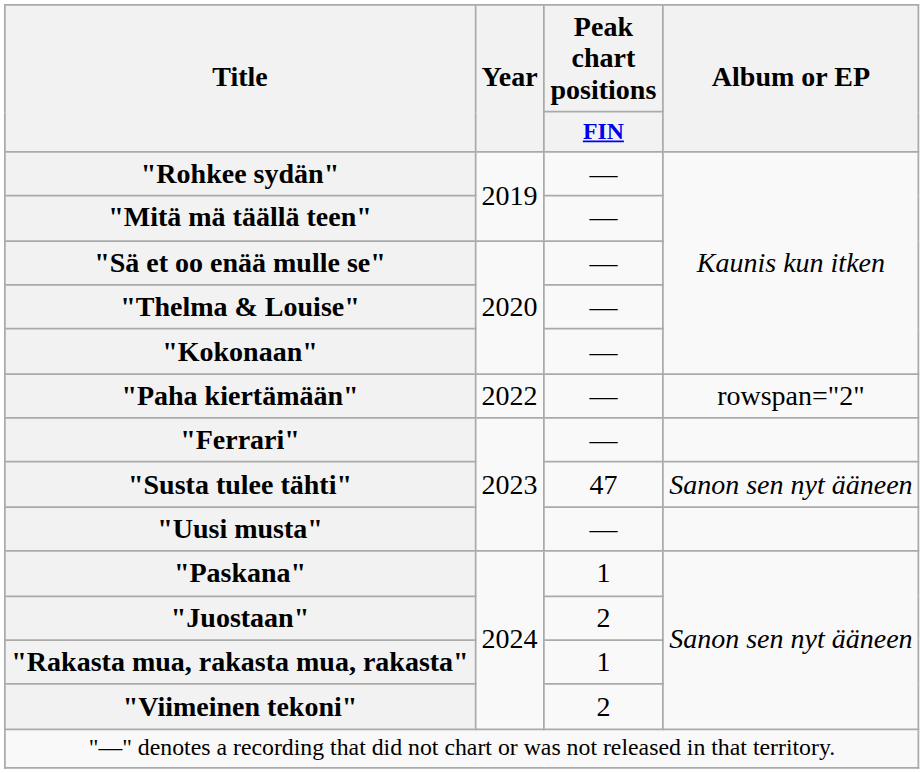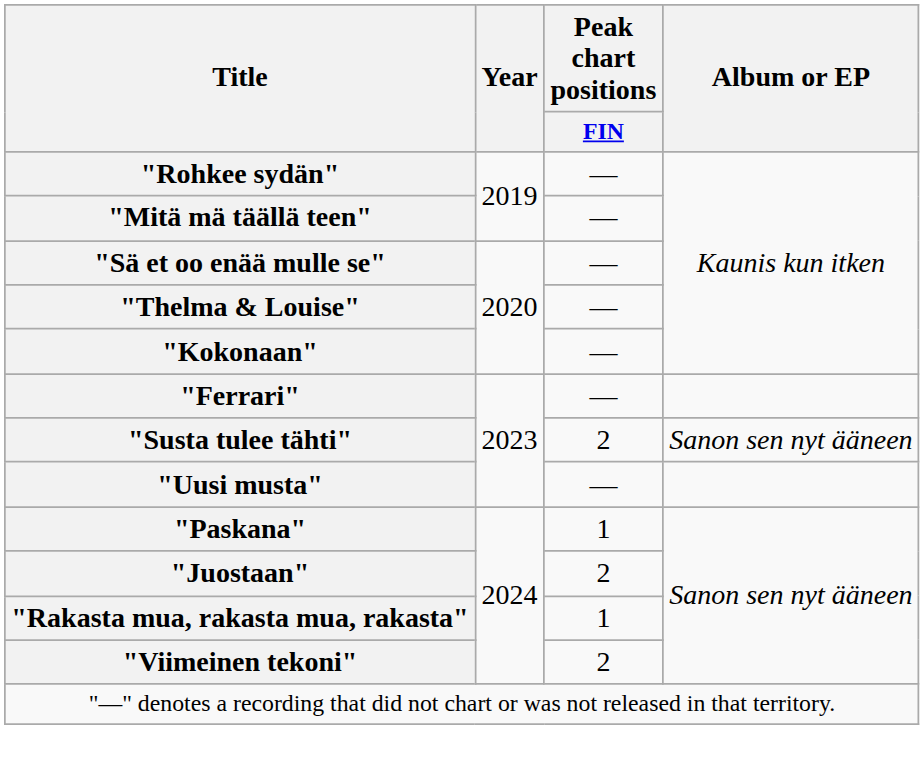- row: "Paha kiertämään" | 2022 | — | rowspan="2"
"Susta tulee tähti" | Peak chart positions / FIN: 47 -> 2
